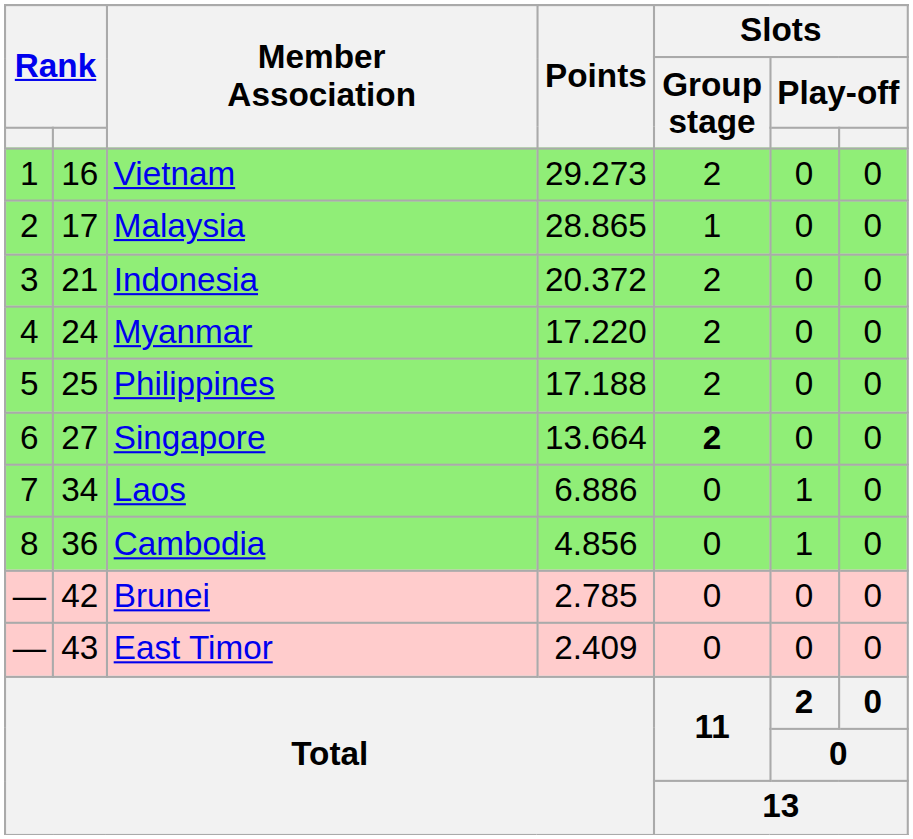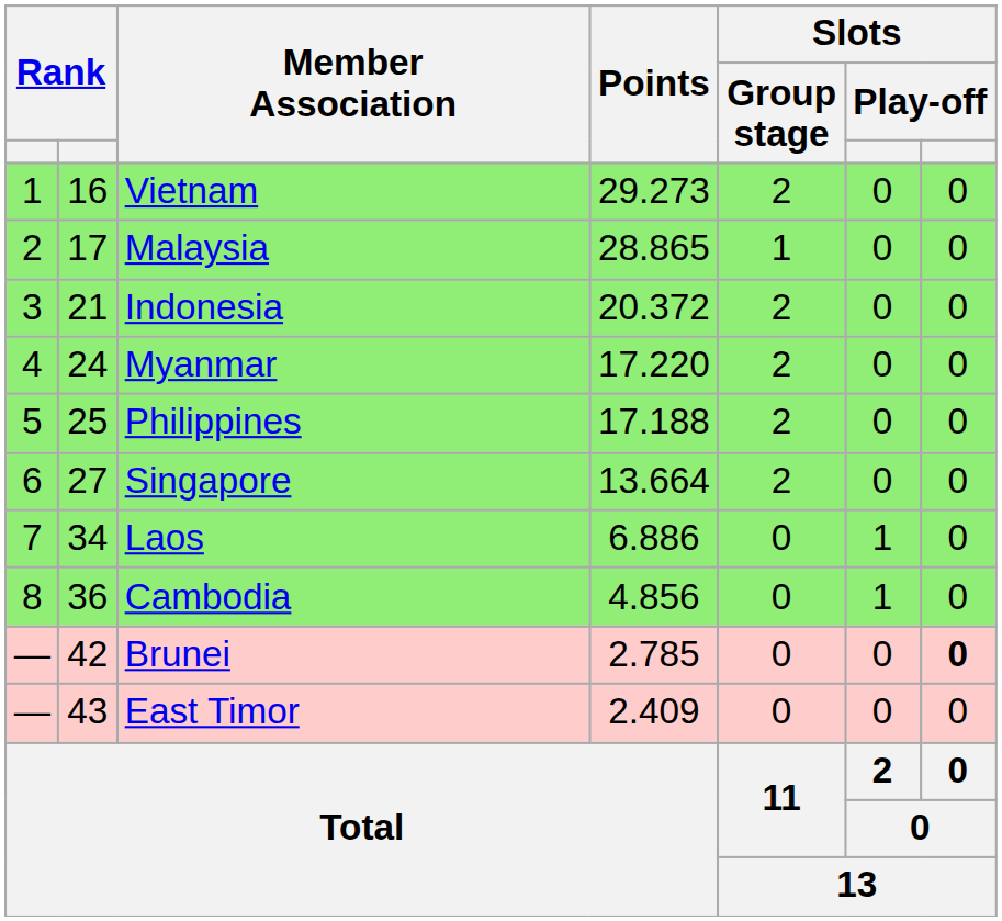Singapore | Slots / Group stage: bold -> normal
Brunei | column 7: normal -> bold
